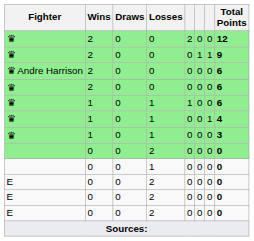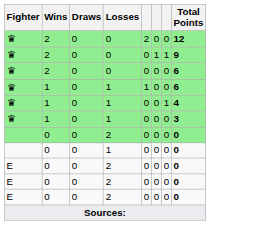- row: ♛ Andre Harrison | 2 | 0 | 0 | 0 | 0 | 0 | 6
